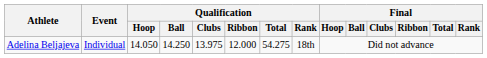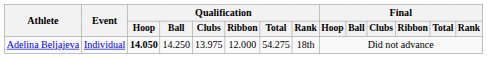Adelina Beljajeva | Qualification / Hoop: normal -> bold
